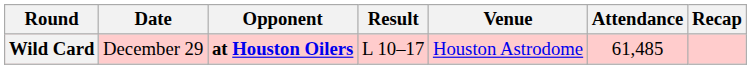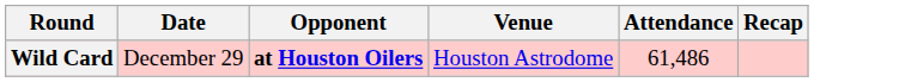- column: Result | L 10–17
Wild Card | Attendance: 61,485 -> 61,486
